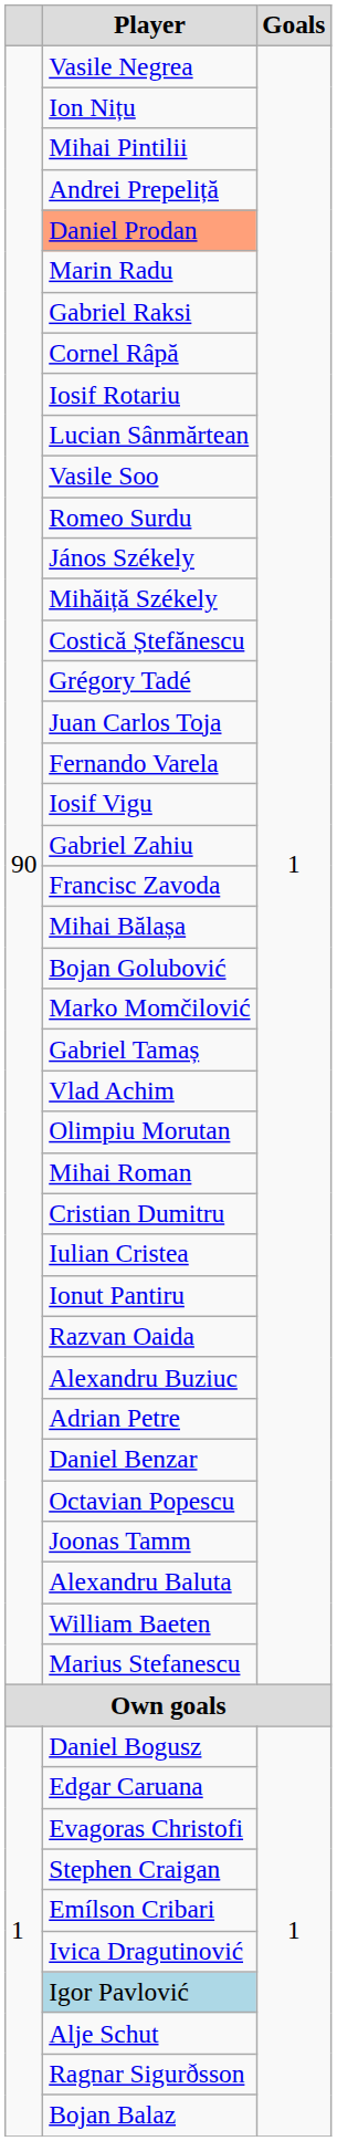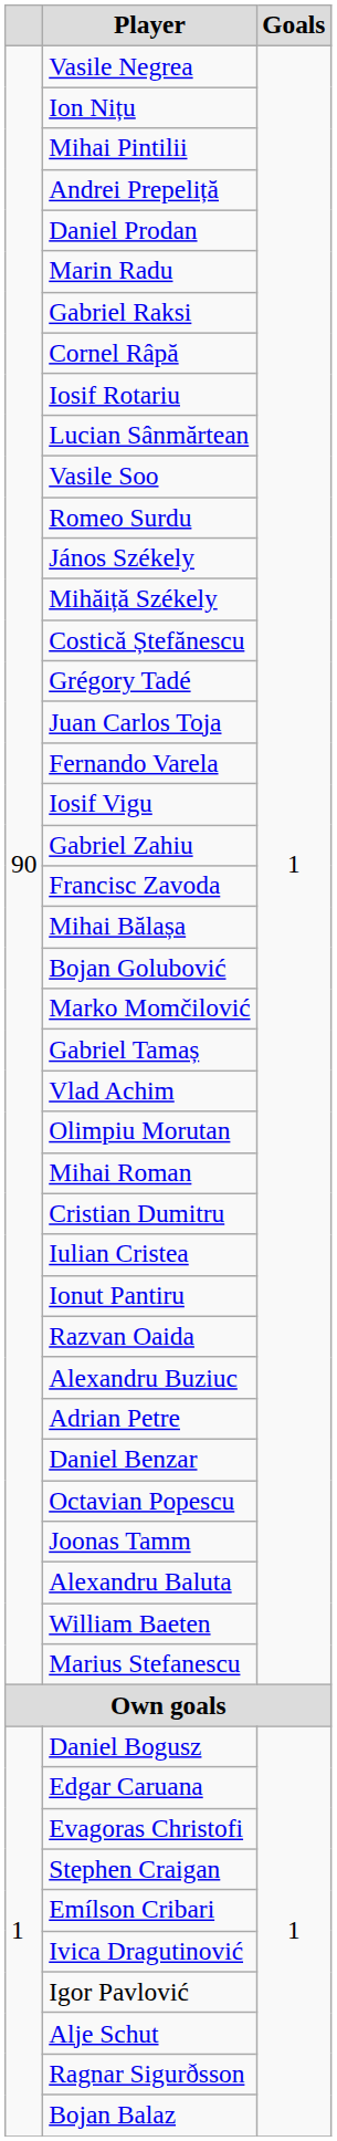Daniel Prodan | Player: lightsalmon background -> no background
Igor Pavlović | Player: lightblue background -> no background
